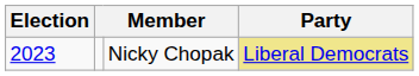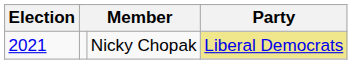Nicky Chopak | Election: 2023 -> 2021
